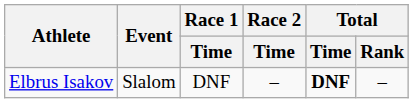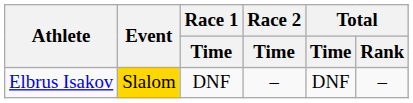Elbrus Isakov | Event: no background -> gold background
Elbrus Isakov | Total / Time: bold -> normal
